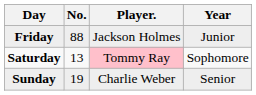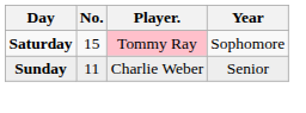- row: Friday | 88 | Jackson Holmes | Junior
Saturday | No.: 13 -> 15
Sunday | No.: 19 -> 11
